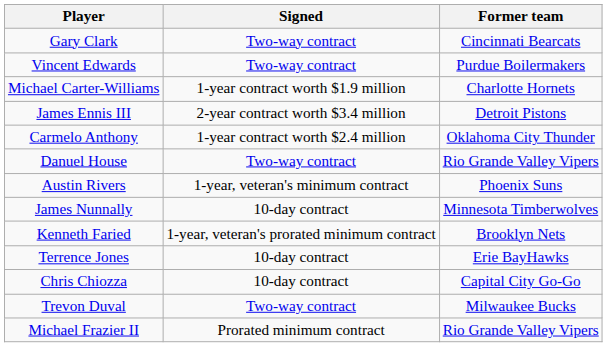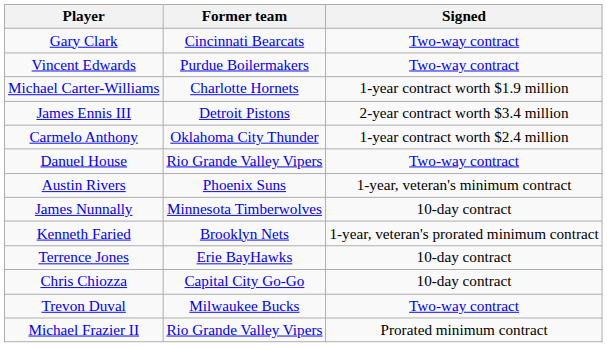columns swapped: Signed <-> Former team
